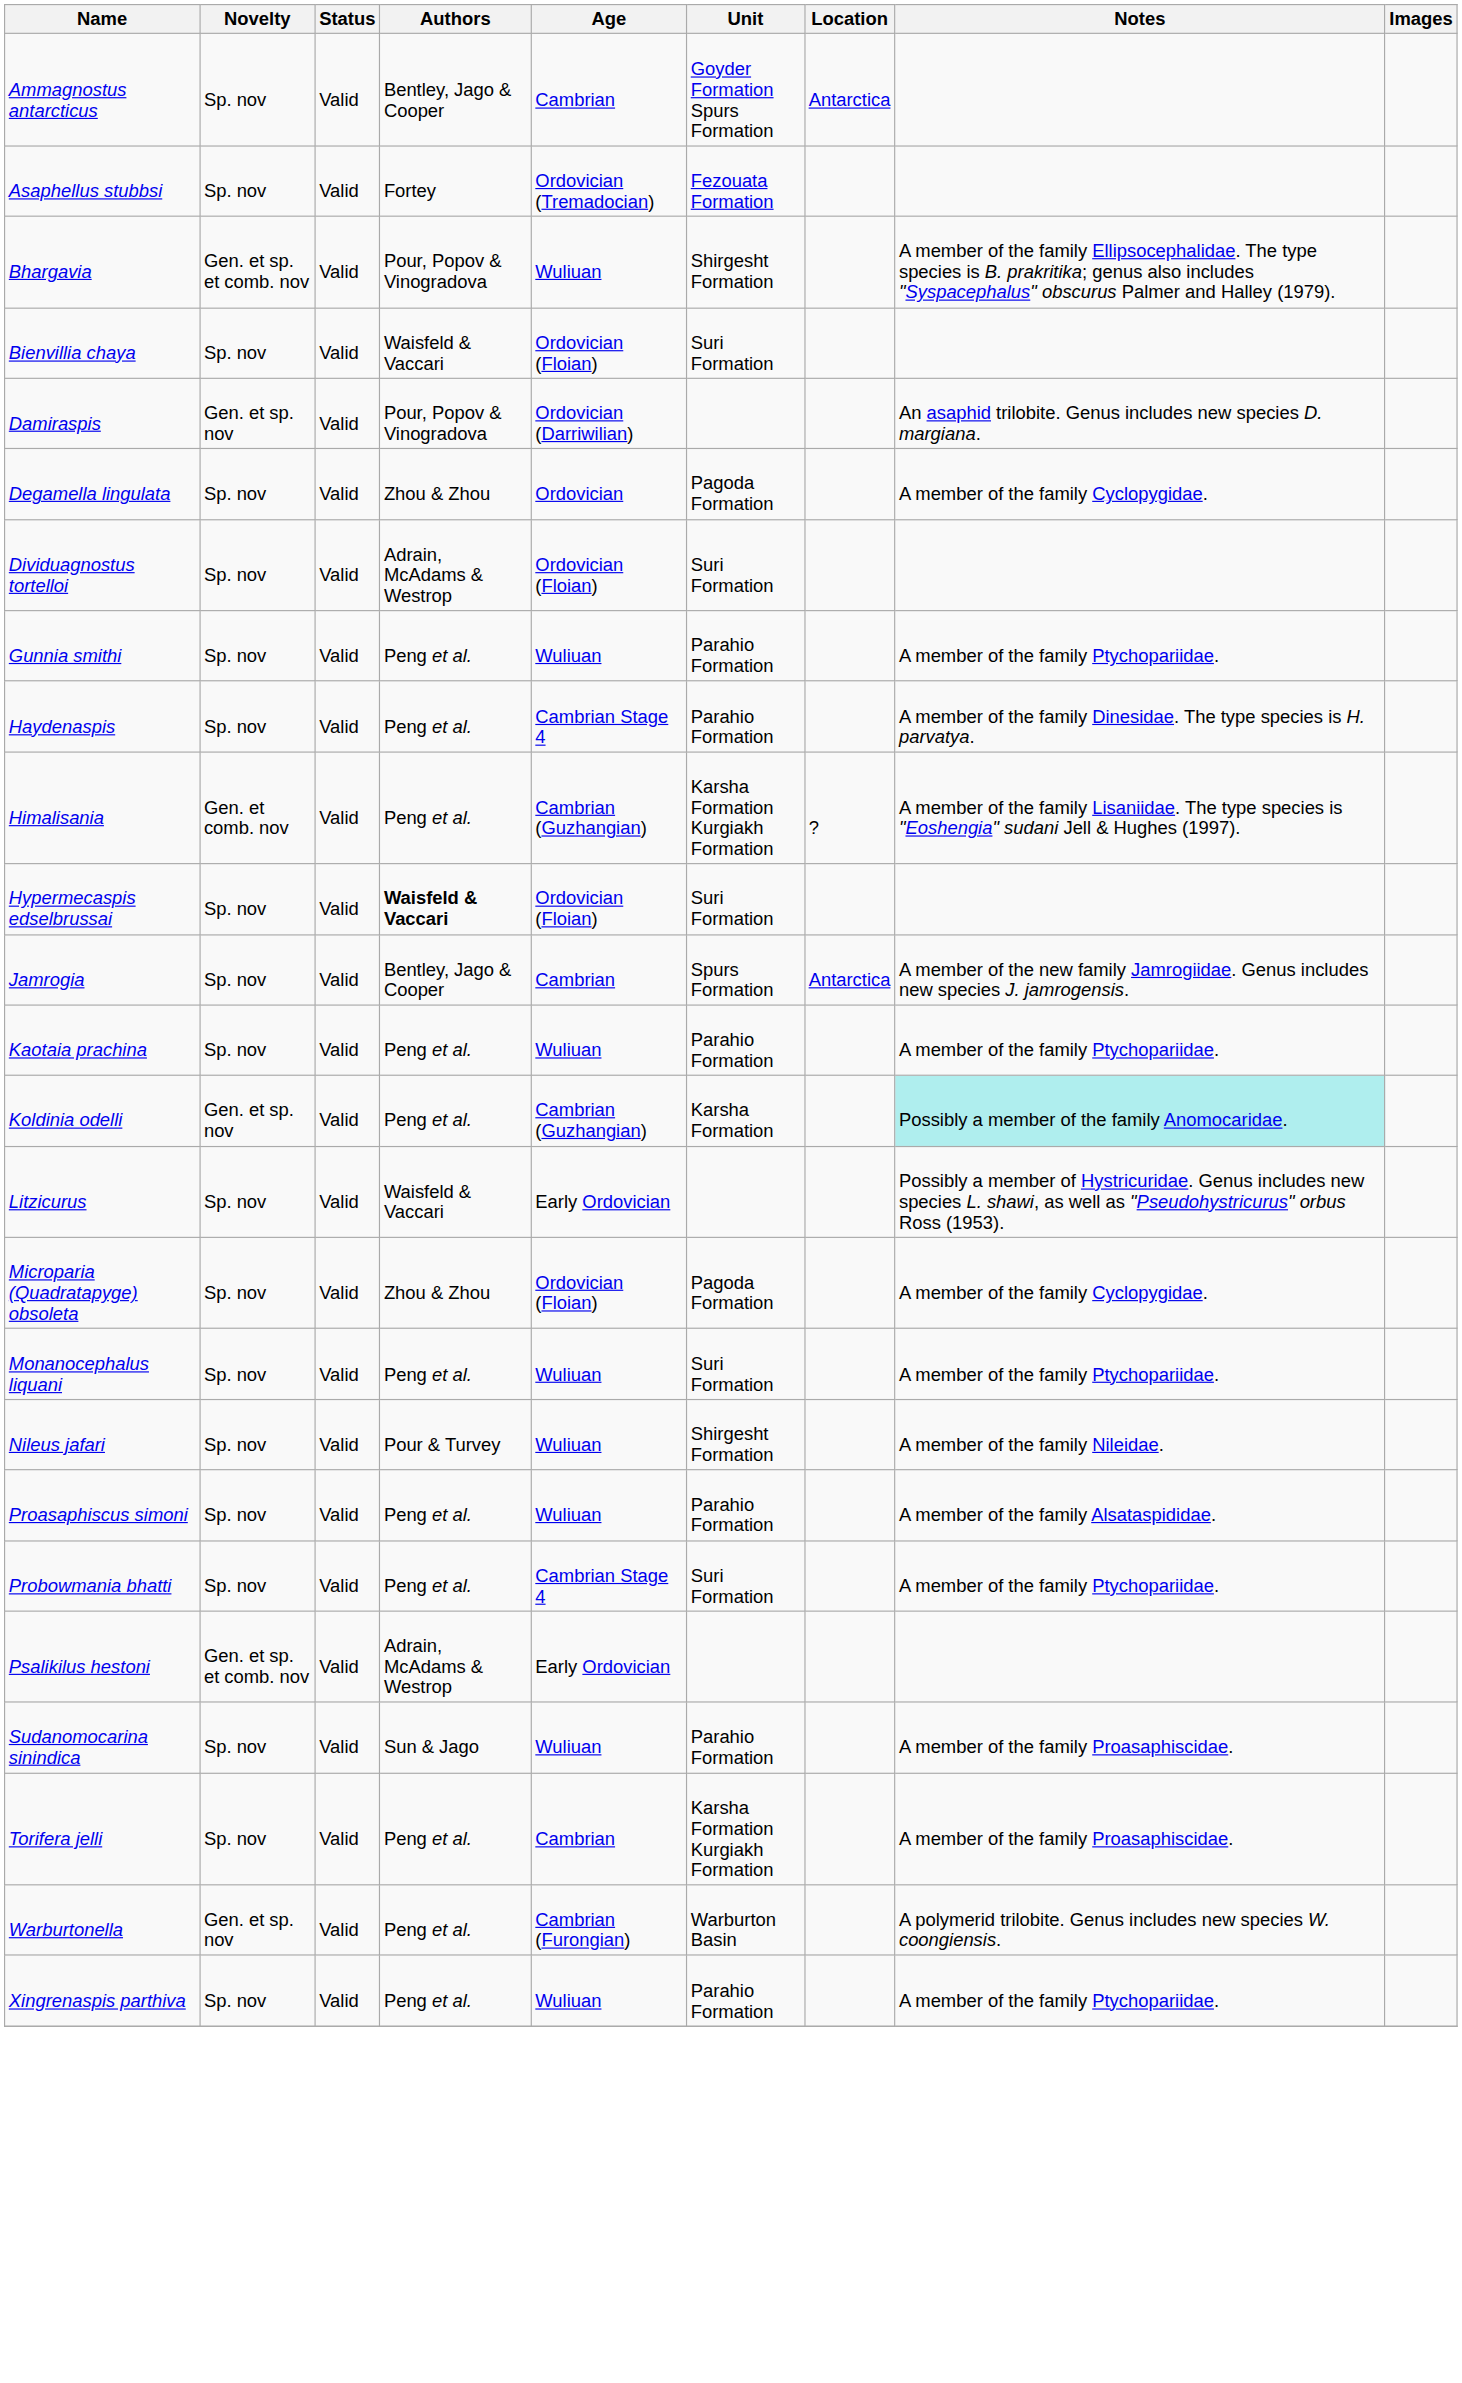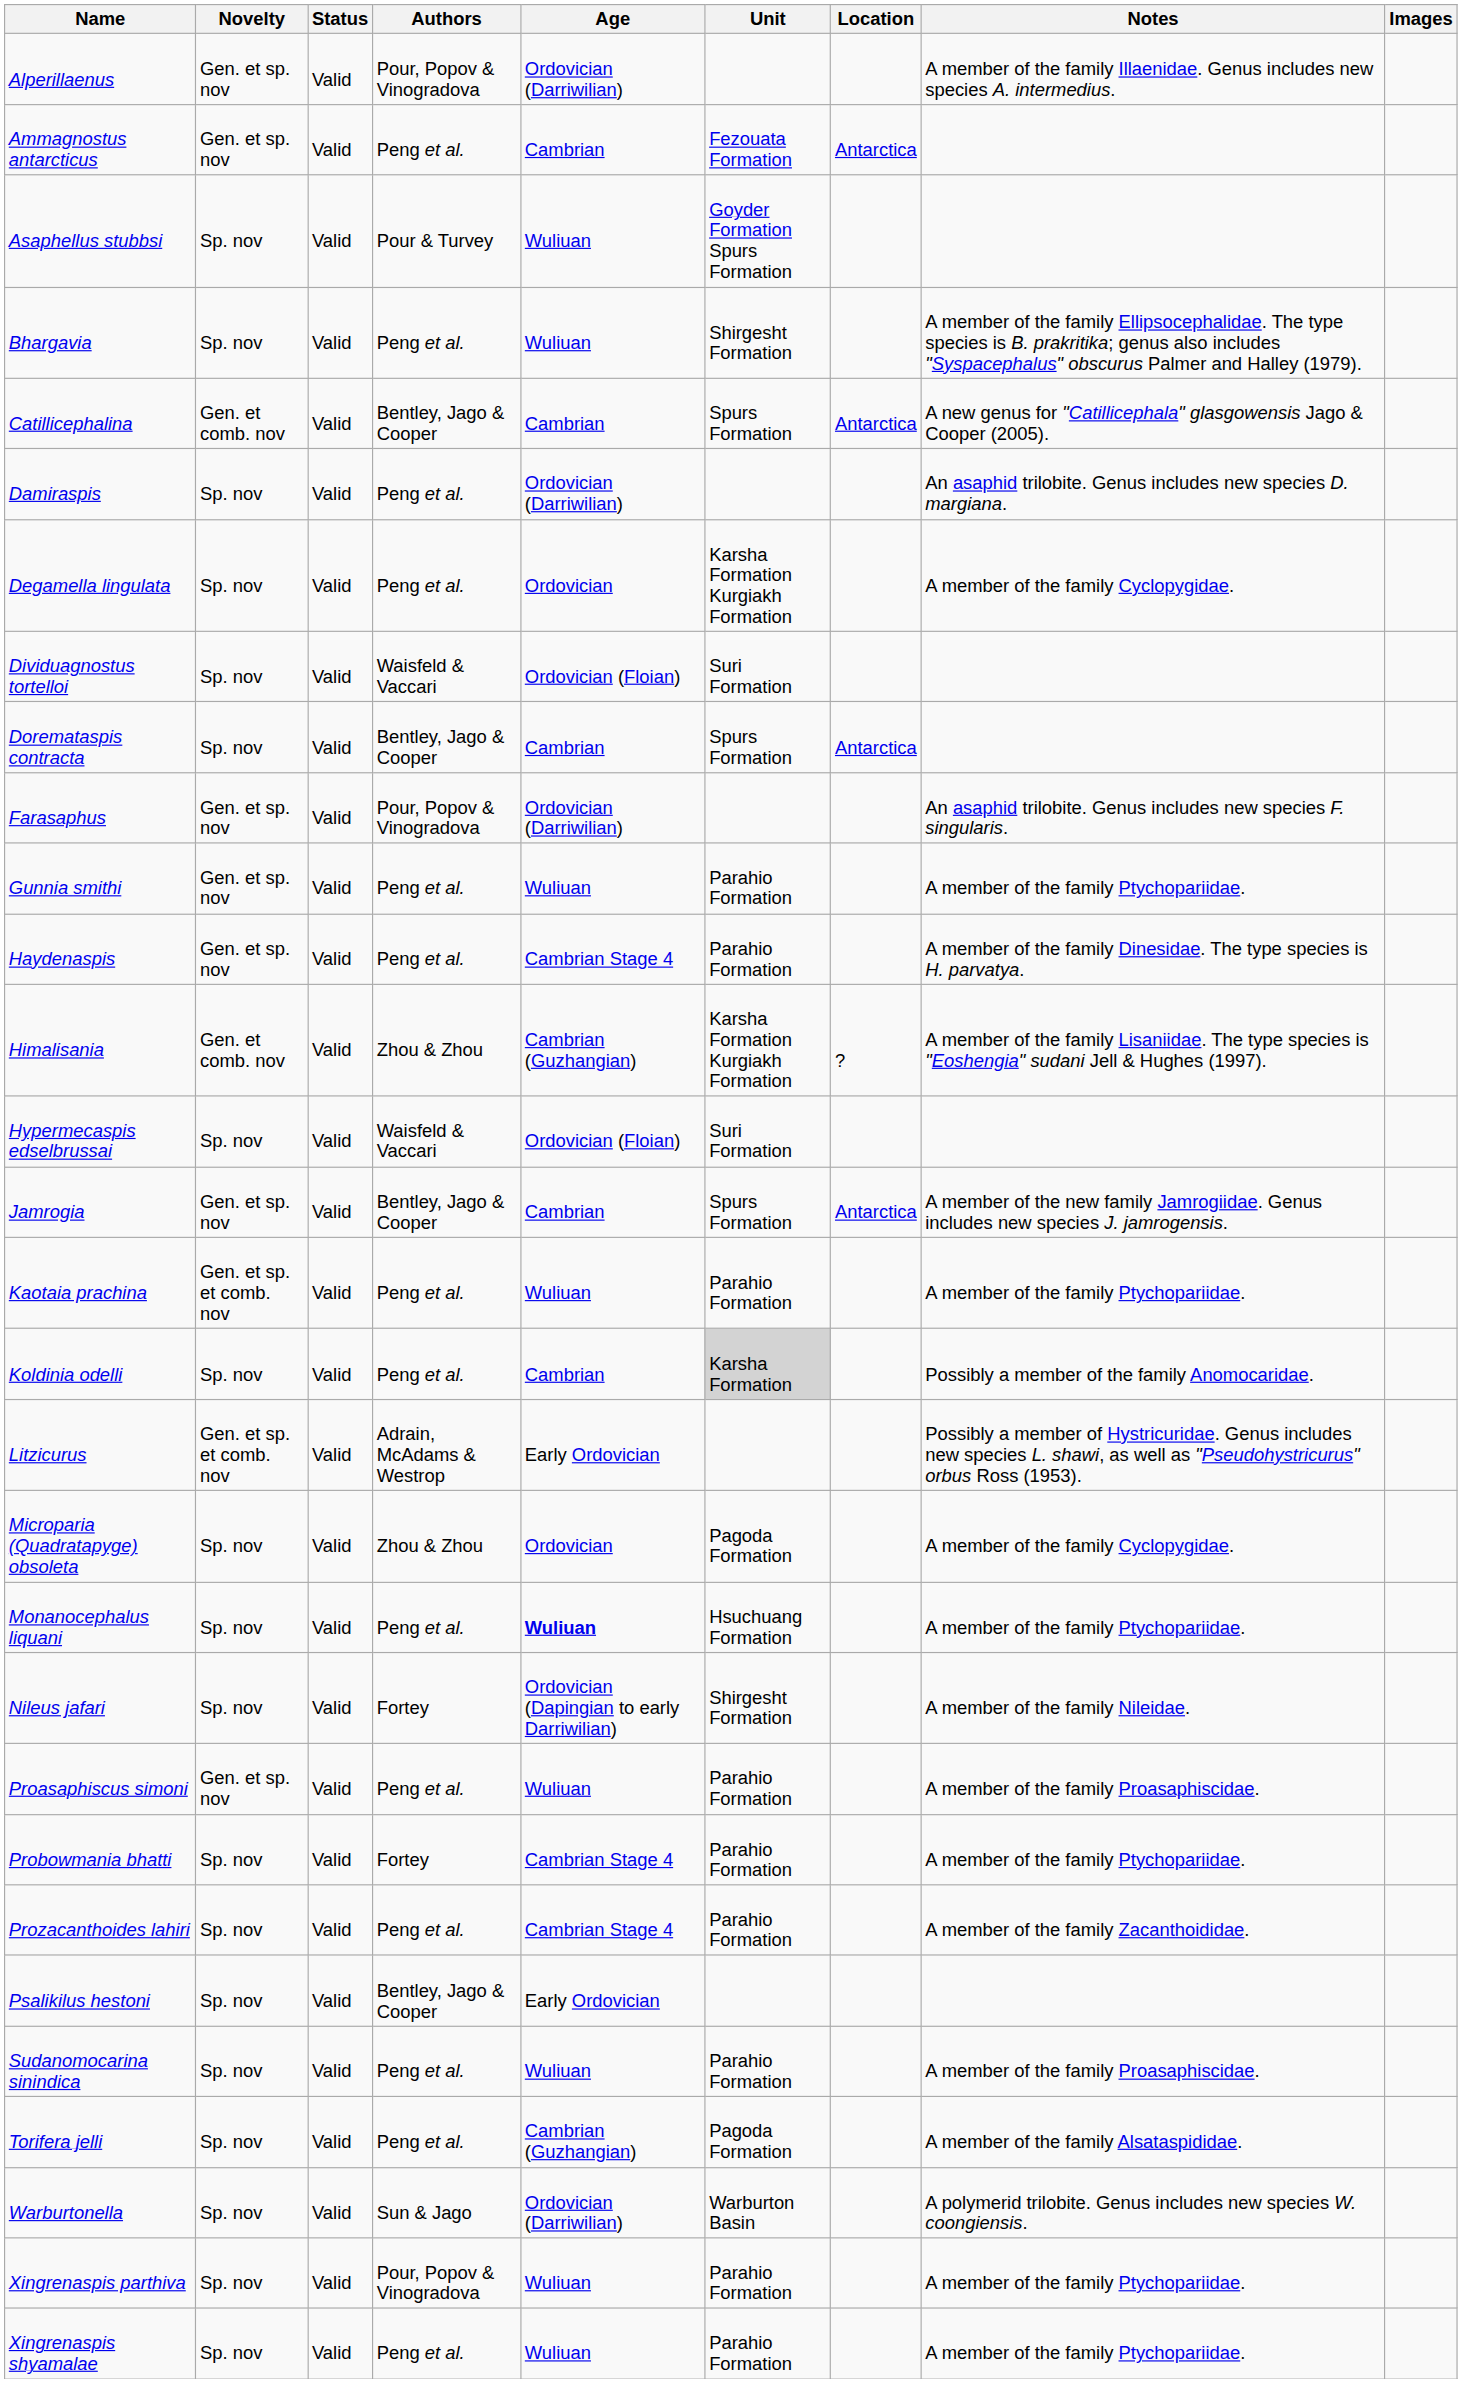+ row: Alperillaenus | Gen. et sp. nov | Valid | Pour, Popov & Vinogradova | Ordovician (Darriwilian) | A member of the family Illaenidae. Genus includes new species A. intermedius.
Ammagnostus antarcticus | Novelty: Sp. nov -> Gen. et sp. nov
Ammagnostus antarcticus | Authors: Bentley, Jago & Cooper -> Peng et al.
Ammagnostus antarcticus | Unit: Goyder Formation Spurs Formation -> Fezouata Formation
Asaphellus stubbsi | Authors: Fortey -> Pour & Turvey
Asaphellus stubbsi | Age: Ordovician (Tremadocian) -> Wuliuan
Asaphellus stubbsi | Unit: Fezouata Formation -> Goyder Formation Spurs Formation
Bhargavia | Novelty: Gen. et sp. et comb. nov -> Sp. nov
Bhargavia | Authors: Pour, Popov & Vinogradova -> Peng et al.
- row: Bienvillia chaya | Sp. nov | Valid | Waisfeld & Vaccari | Ordovician (Floian) | Suri Formation
+ row: Catillicephalina | Gen. et comb. nov | Valid | Bentley, Jago & Cooper | Cambrian | Spurs Formation | Antarctica | A new genus for "Catillicephala" glasgowensis Jago & Cooper (2005).
Damiraspis | Novelty: Gen. et sp. nov -> Sp. nov
Damiraspis | Authors: Pour, Popov & Vinogradova -> Peng et al.
Degamella lingulata | Authors: Zhou & Zhou -> Peng et al.
Degamella lingulata | Unit: Pagoda Formation -> Karsha Formation Kurgiakh Formation
Dividuagnostus tortelloi | Authors: Adrain, McAdams & Westrop -> Waisfeld & Vaccari
+ row: Doremataspis contracta | Sp. nov | Valid | Bentley, Jago & Cooper | Cambrian | Spurs Formation | Antarctica
+ row: Farasaphus | Gen. et sp. nov | Valid | Pour, Popov & Vinogradova | Ordovician (Darriwilian) | An asaphid trilobite. Genus includes new species F. singularis.
Gunnia smithi | Novelty: Sp. nov -> Gen. et sp. nov
Haydenaspis | Novelty: Sp. nov -> Gen. et sp. nov
Himalisania | Authors: Peng et al. -> Zhou & Zhou
Hypermecaspis edselbrussai | Authors: bold -> normal
Jamrogia | Novelty: Sp. nov -> Gen. et sp. nov
Kaotaia prachina | Novelty: Sp. nov -> Gen. et sp. et comb. nov
Koldinia odelli | Novelty: Gen. et sp. nov -> Sp. nov
Koldinia odelli | Age: Cambrian (Guzhangian) -> Cambrian
Koldinia odelli | Unit: no background -> lightgrey background
Koldinia odelli | Notes: paleturquoise background -> no background
Litzicurus | Novelty: Sp. nov -> Gen. et sp. et comb. nov
Litzicurus | Authors: Waisfeld & Vaccari -> Adrain, McAdams & Westrop
Microparia (Quadratapyge) obsoleta | Age: Ordovician (Floian) -> Ordovician
Monanocephalus liquani | Age: normal -> bold
Monanocephalus liquani | Unit: Suri Formation -> Hsuchuang Formation
Nileus jafari | Authors: Pour & Turvey -> Fortey
Nileus jafari | Age: Wuliuan -> Ordovician (Dapingian to early Darriwilian)
Proasaphiscus simoni | Novelty: Sp. nov -> Gen. et sp. nov
Proasaphiscus simoni | Notes: A member of the family Alsataspididae. -> A member of the family Proasaphiscidae.
Probowmania bhatti | Authors: Peng et al. -> Fortey
Probowmania bhatti | Unit: Suri Formation -> Parahio Formation
+ row: Prozacanthoides lahiri | Sp. nov | Valid | Peng et al. | Cambrian Stage 4 | Parahio Formation | A member of the family Zacanthoididae.
Psalikilus hestoni | Novelty: Gen. et sp. et comb. nov -> Sp. nov
Psalikilus hestoni | Authors: Adrain, McAdams & Westrop -> Bentley, Jago & Cooper
Sudanomocarina sinindica | Authors: Sun & Jago -> Peng et al.
Torifera jelli | Age: Cambrian -> Cambrian (Guzhangian)
Torifera jelli | Unit: Karsha Formation Kurgiakh Formation -> Pagoda Formation
Torifera jelli | Notes: A member of the family Proasaphiscidae. -> A member of the family Alsataspididae.
Warburtonella | Novelty: Gen. et sp. nov -> Sp. nov
Warburtonella | Authors: Peng et al. -> Sun & Jago
Warburtonella | Age: Cambrian (Furongian) -> Ordovician (Darriwilian)
Xingrenaspis parthiva | Authors: Peng et al. -> Pour, Popov & Vinogradova
+ row: Xingrenaspis shyamalae | Sp. nov | Valid | Peng et al. | Wuliuan | Parahio Formation | A member of the family Ptychopariidae.
